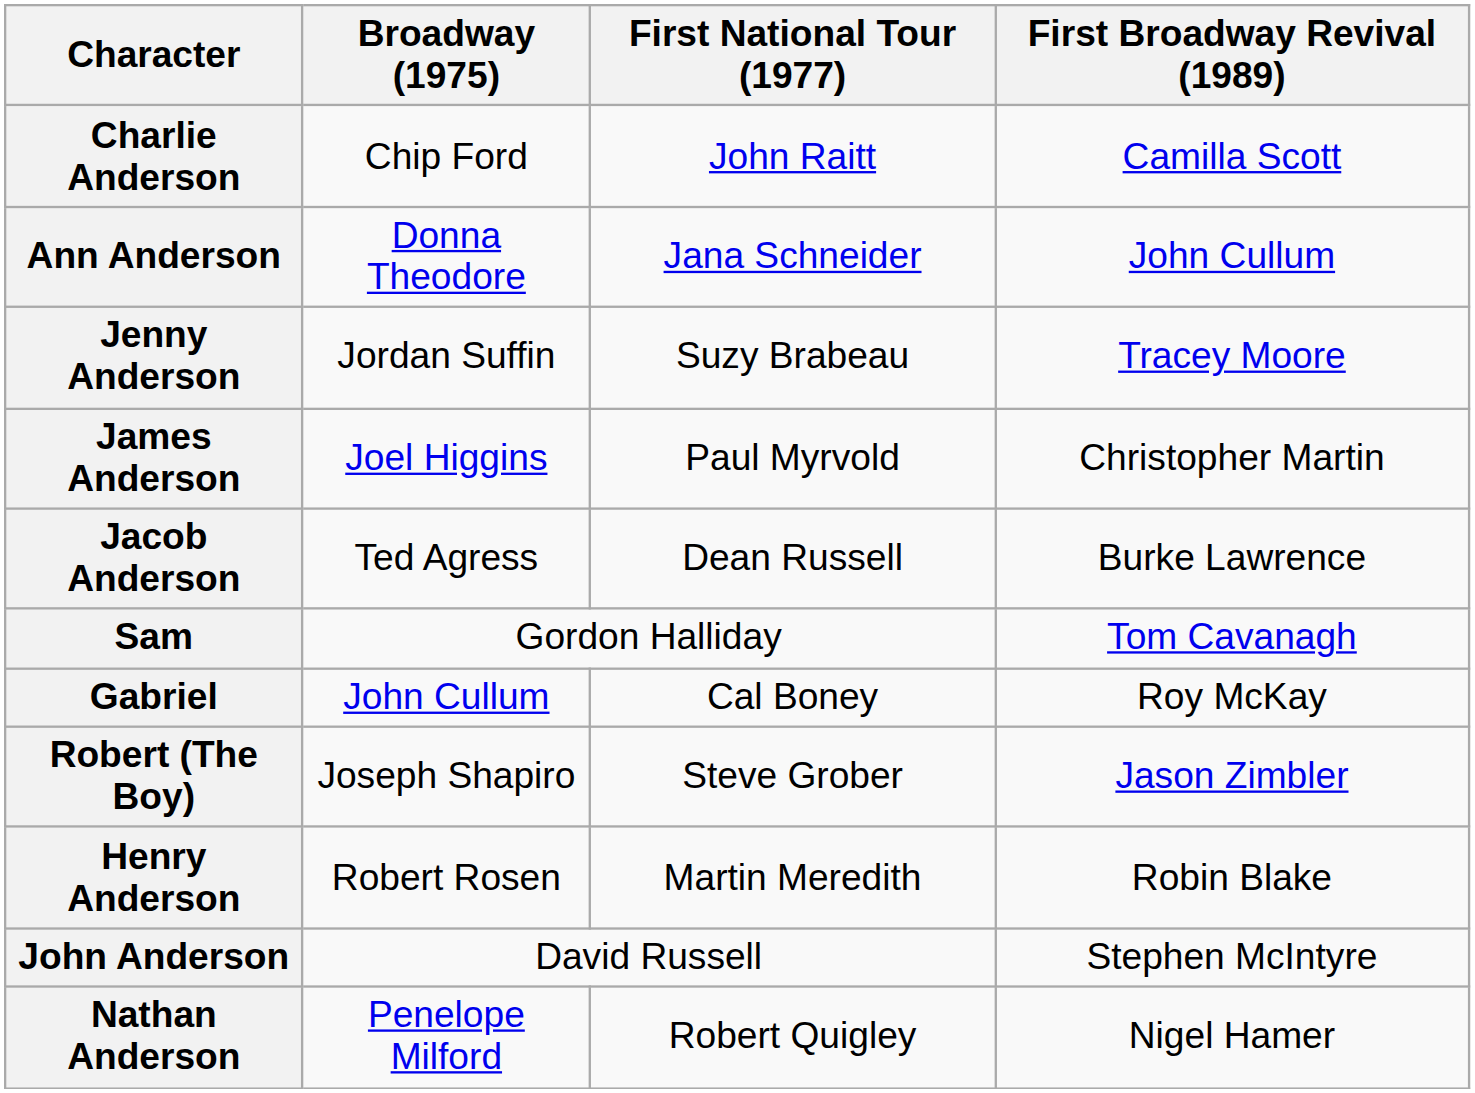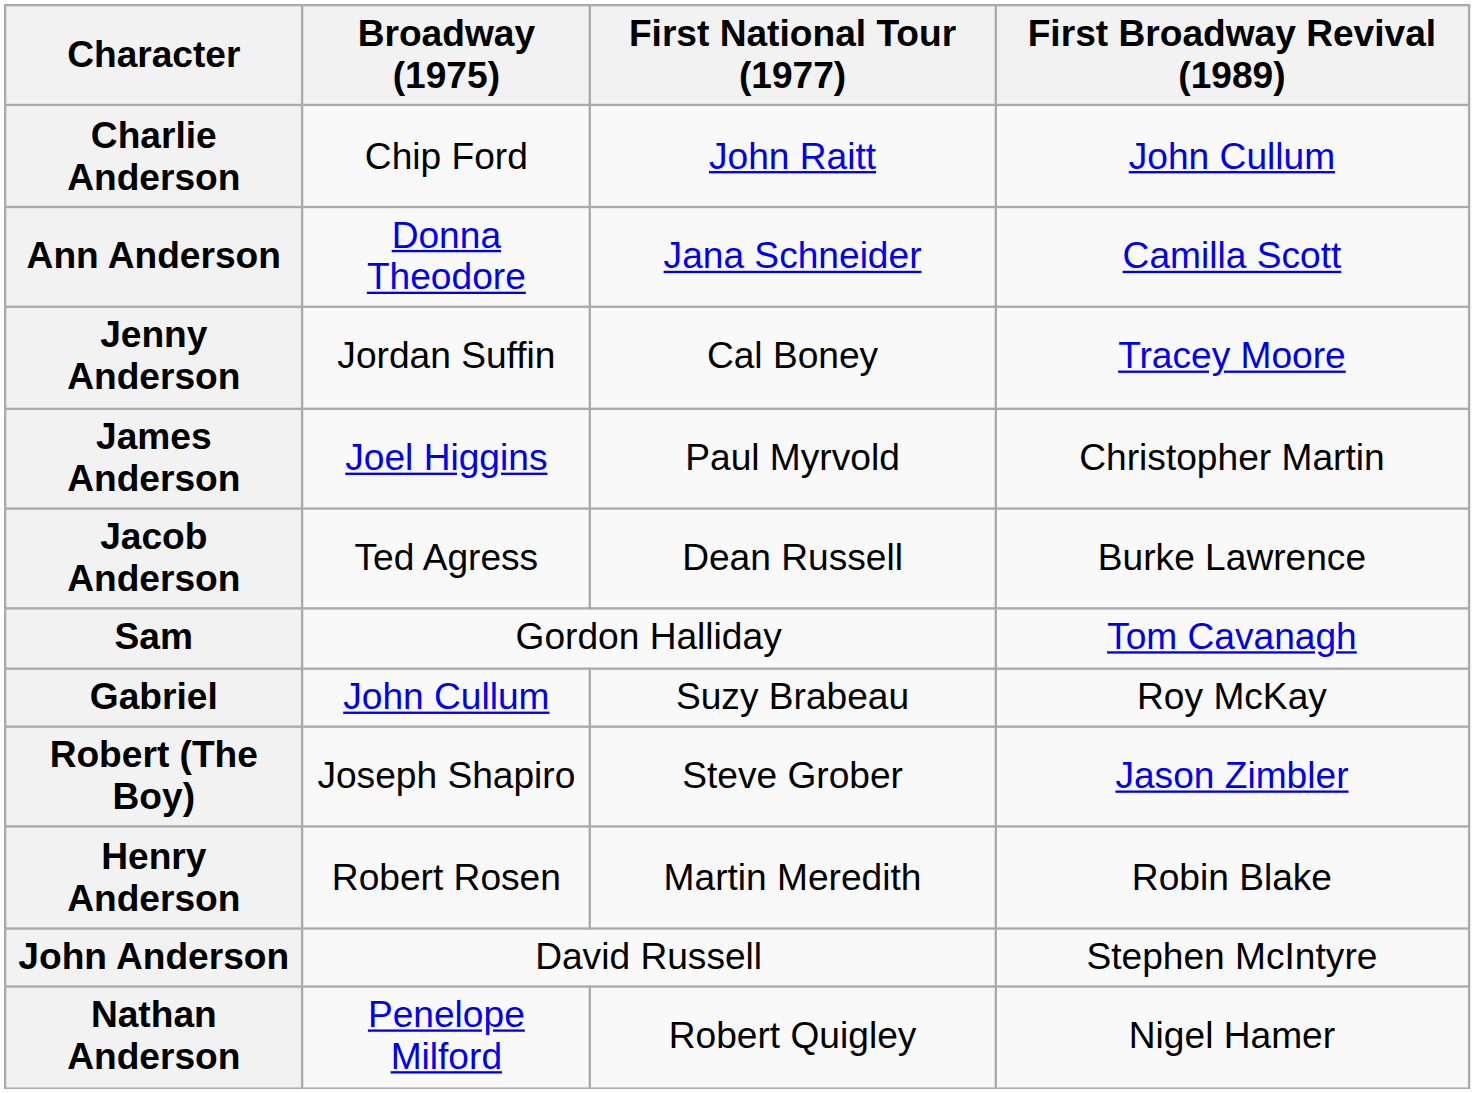Charlie Anderson | First Broadway Revival (1989): Camilla Scott -> John Cullum
Ann Anderson | First Broadway Revival (1989): John Cullum -> Camilla Scott
Jenny Anderson | First National Tour (1977): Suzy Brabeau -> Cal Boney
Gabriel | First National Tour (1977): Cal Boney -> Suzy Brabeau
